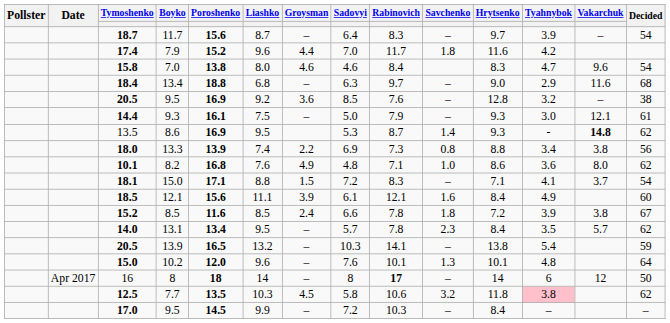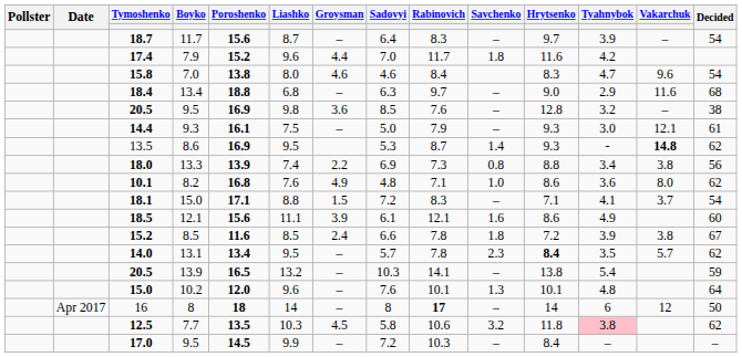20.5 / 9.5 | Liashko: 9.2 -> 9.8
18.5 | Hrytsenko: 8.4 -> 8.6
14.0 | Hrytsenko: normal -> bold
